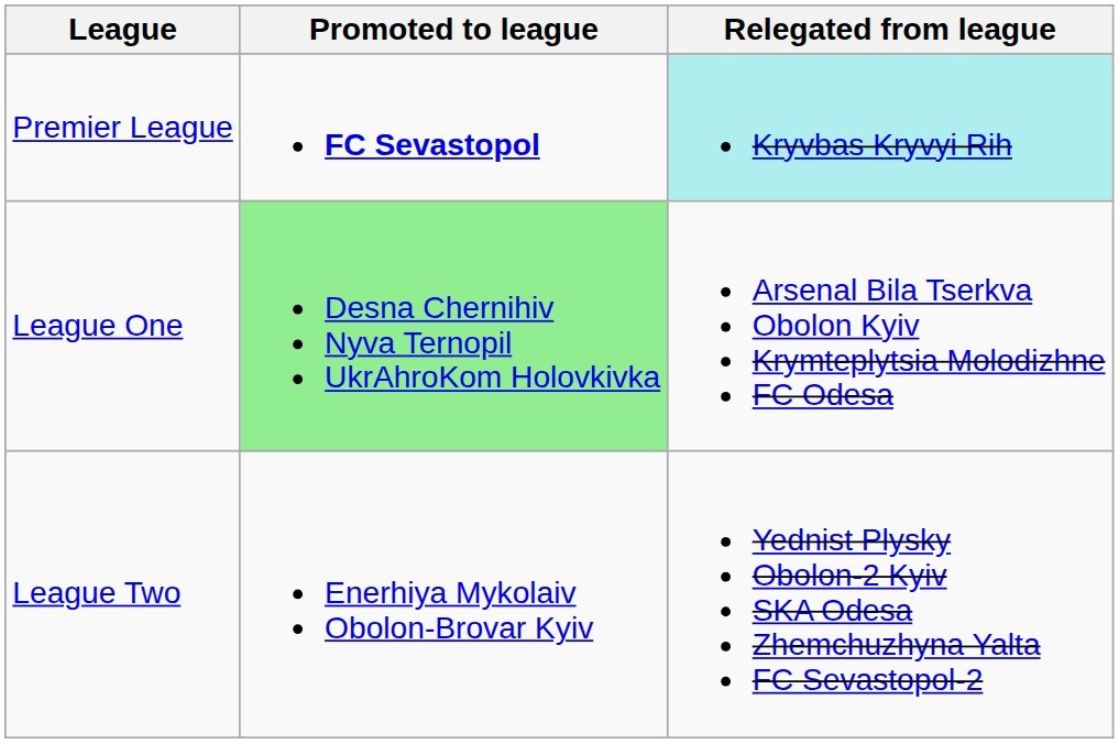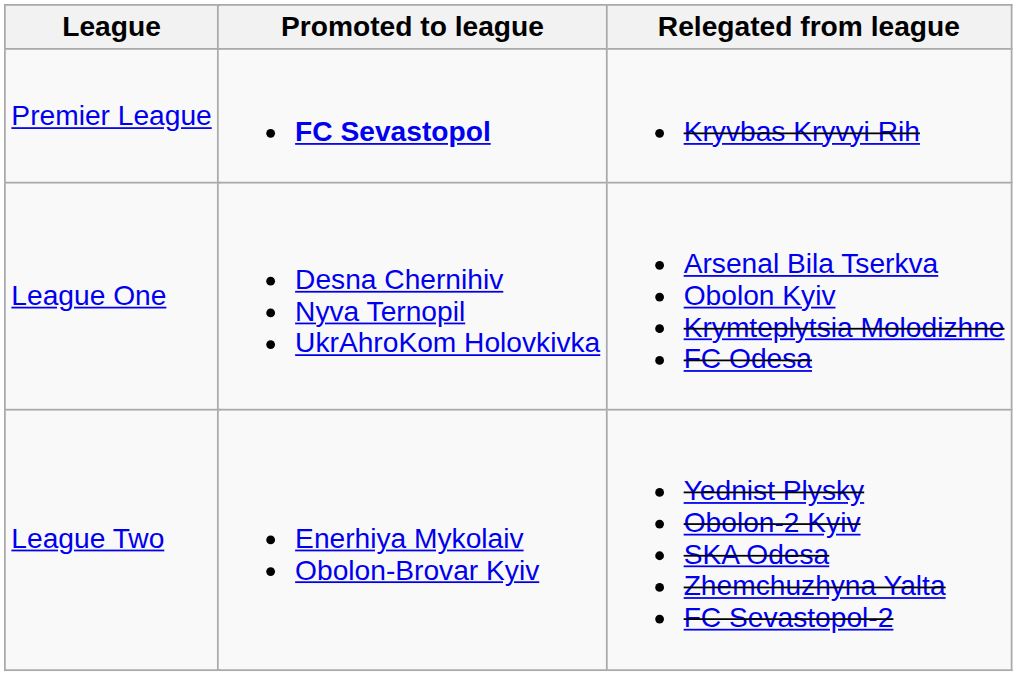Premier League | Relegated from league: paleturquoise background -> no background
League One | Promoted to league: lightgreen background -> no background
